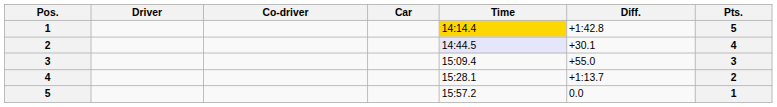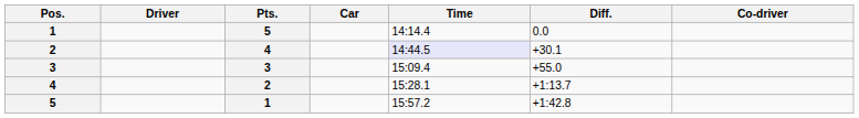columns swapped: Co-driver <-> Pts.
row 2 | Time: gold background -> no background
row 2 | Diff.: +1:42.8 -> 0.0
row 6 | Diff.: 0.0 -> +1:42.8
